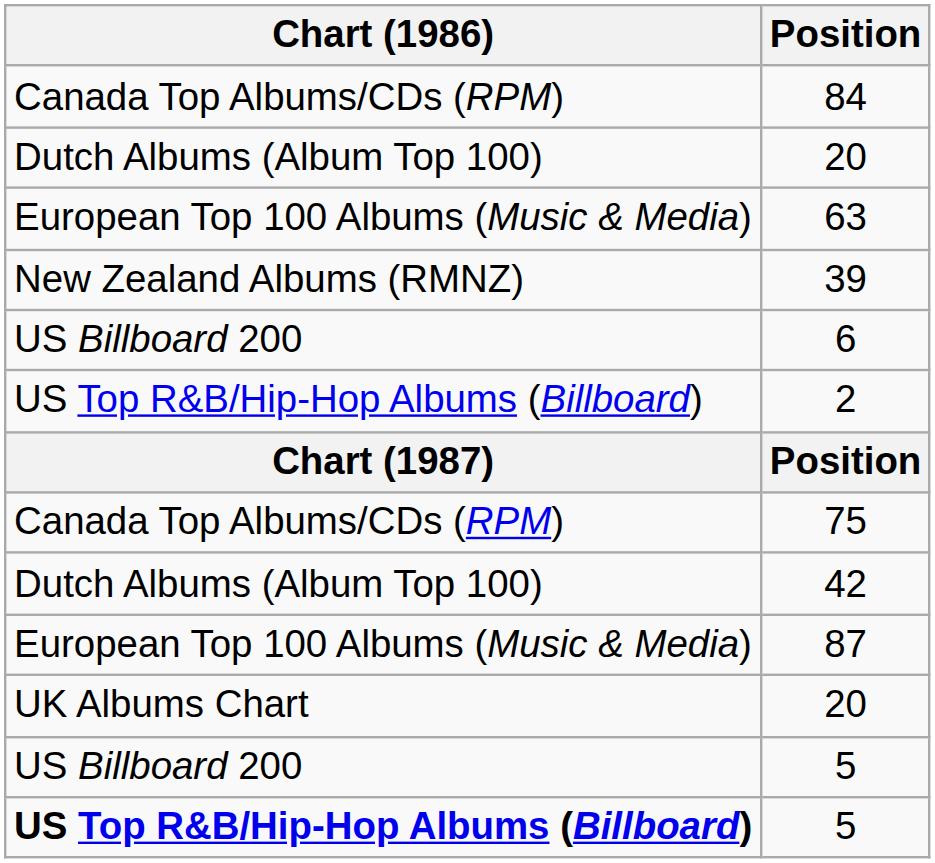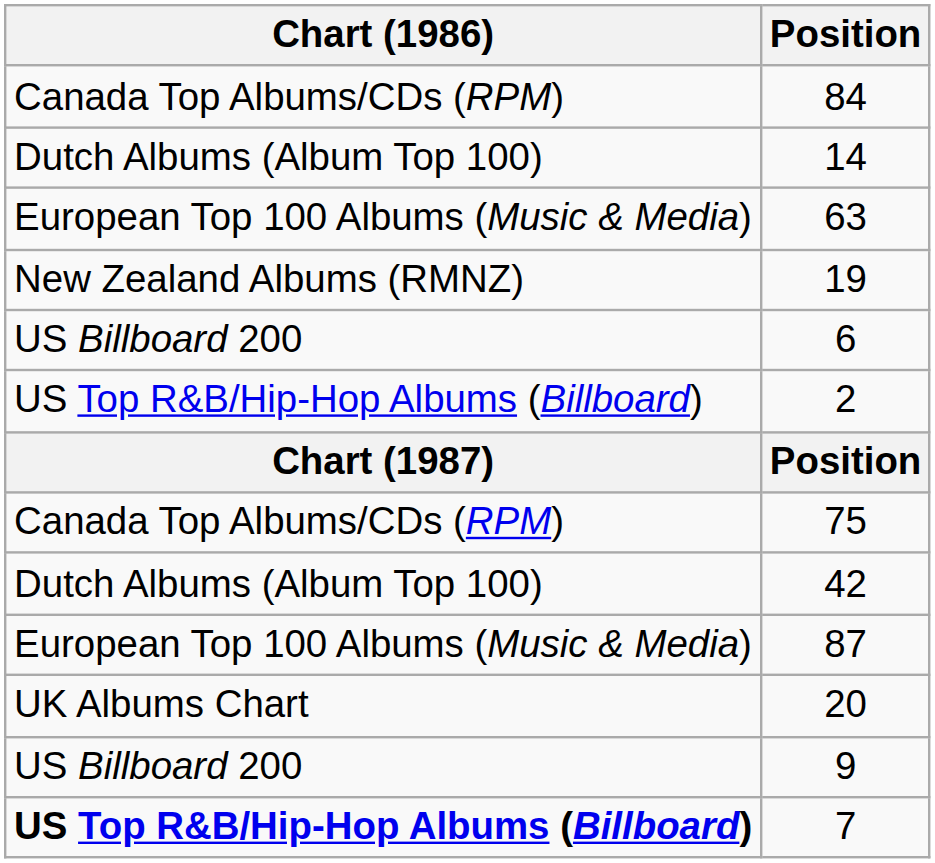row 3 | Position: 20 -> 14
row 5 | Position: 39 -> 19
row 13 | Position: 5 -> 9
row 14 | Position: 5 -> 7
